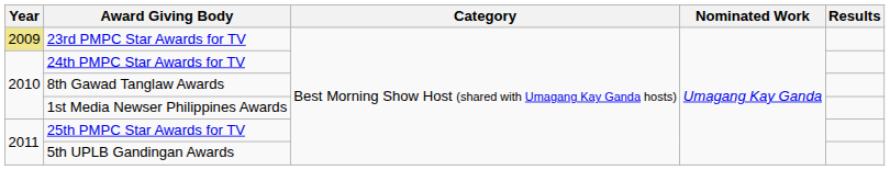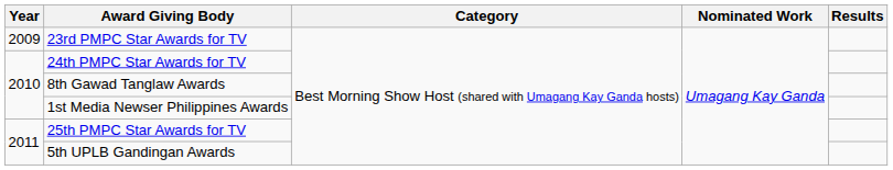23rd PMPC Star Awards for TV | Year: khaki background -> no background
